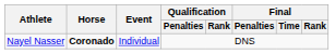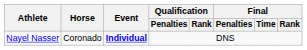Nayel Nasser | Horse: bold -> normal
Nayel Nasser | Event: normal -> bold
